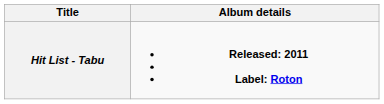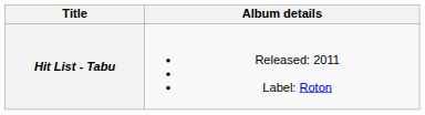Hit List - Tabu | Album details: bold -> normal
